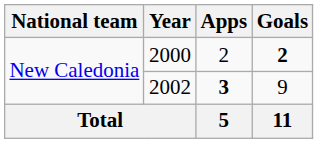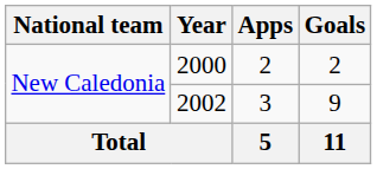2000 | Goals: bold -> normal
2002 | Apps: bold -> normal
